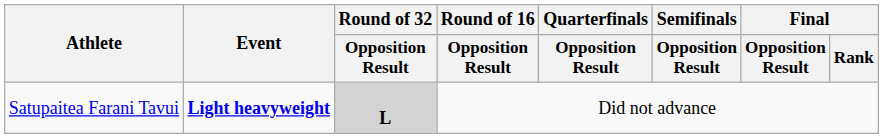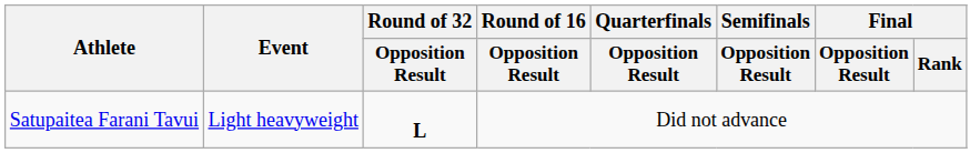Satupaitea Farani Tavui | Event: bold -> normal
Satupaitea Farani Tavui | Round of 32 / Opposition Result: lightgrey background -> no background
